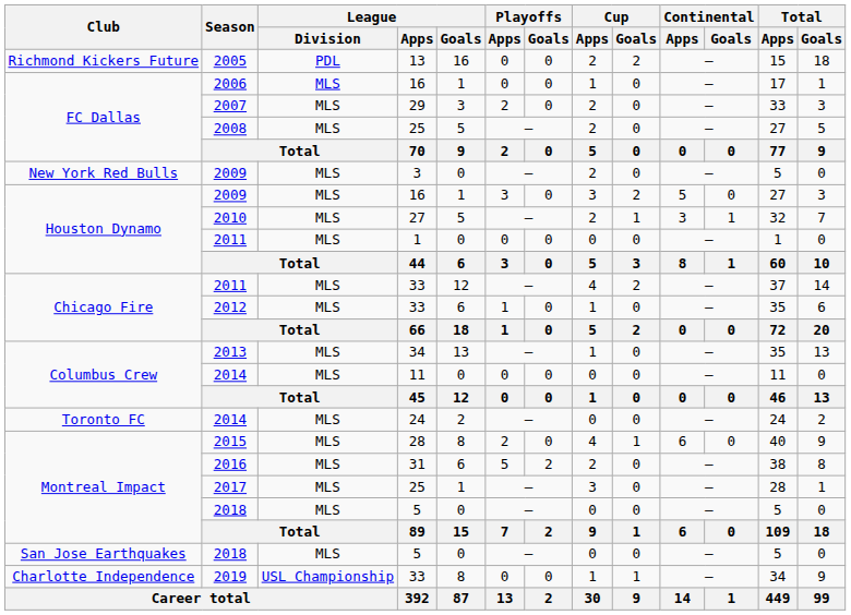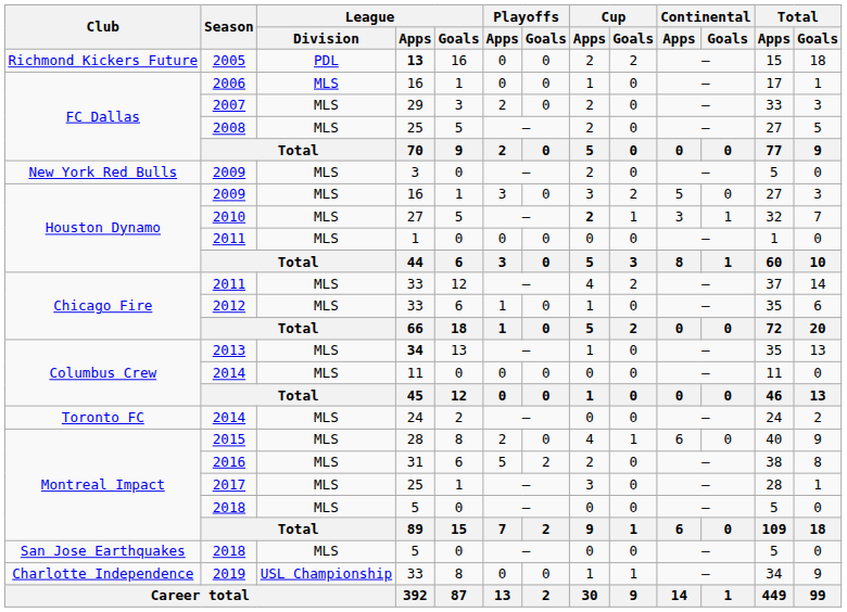2005 | League / Apps: normal -> bold
2010 | Cup / Apps: normal -> bold
2013 | League / Apps: normal -> bold
